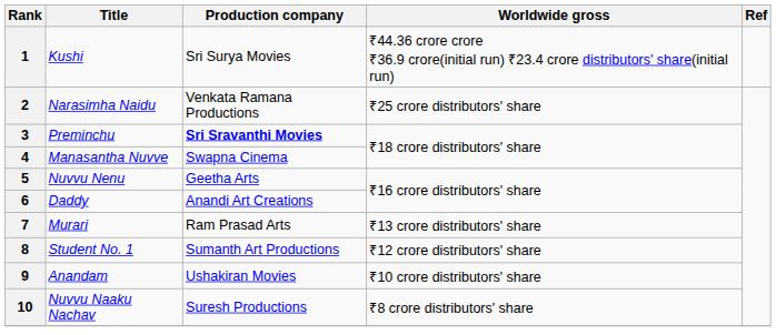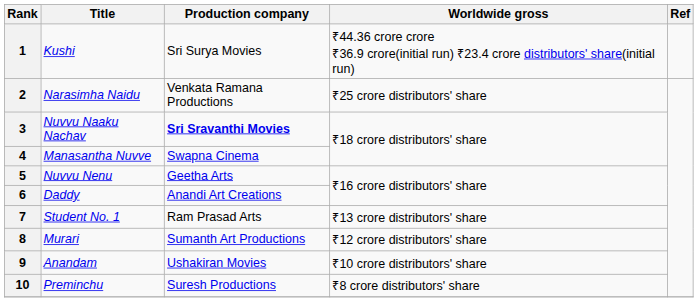3 | Title: Preminchu -> Nuvvu Naaku Nachav
7 | Title: Murari -> Student No. 1
8 | Title: Student No. 1 -> Murari
10 | Title: Nuvvu Naaku Nachav -> Preminchu
